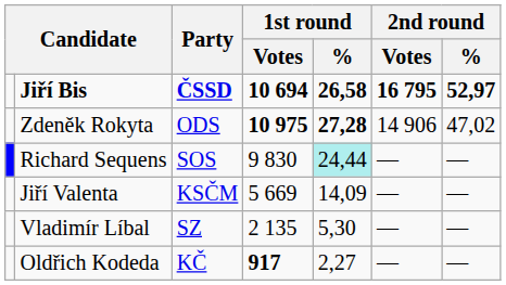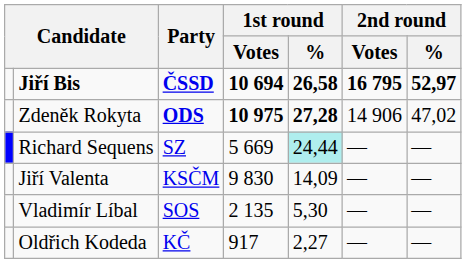Zdeněk Rokyta | Party: normal -> bold
Richard Sequens | Party: SOS -> SZ
Richard Sequens | 1st round / Votes: 9 830 -> 5 669
Jiří Valenta | 1st round / Votes: 5 669 -> 9 830
Vladimír Líbal | Party: SZ -> SOS
Oldřich Kodeda | 1st round / Votes: bold -> normal
